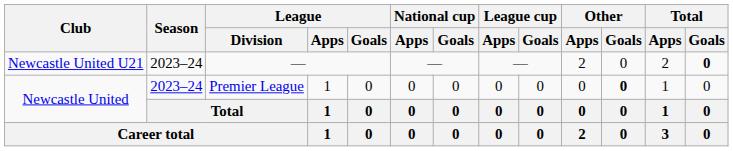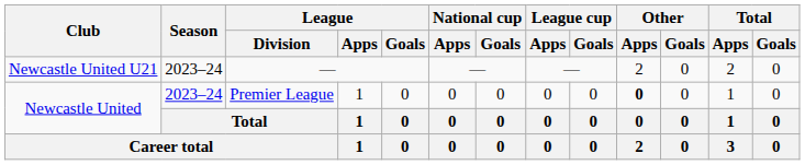Newcastle United U21 | Total / Goals: bold -> normal
Newcastle United / Premier League | Other / Apps: normal -> bold
Newcastle United / Premier League | Other / Goals: bold -> normal
